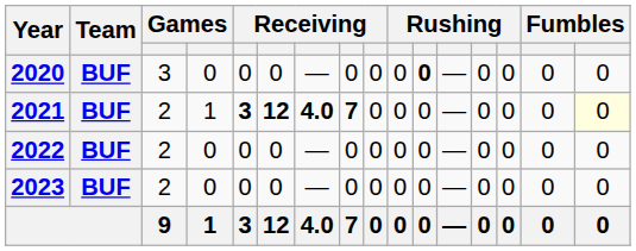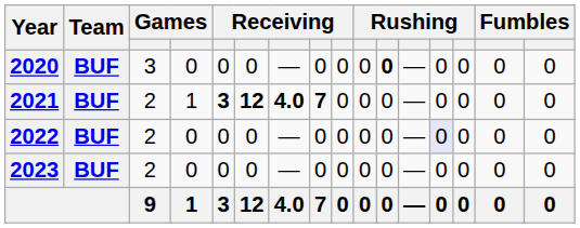2021 | column 16: lightyellow background -> no background
2022 | column 13: no background -> lavender background
